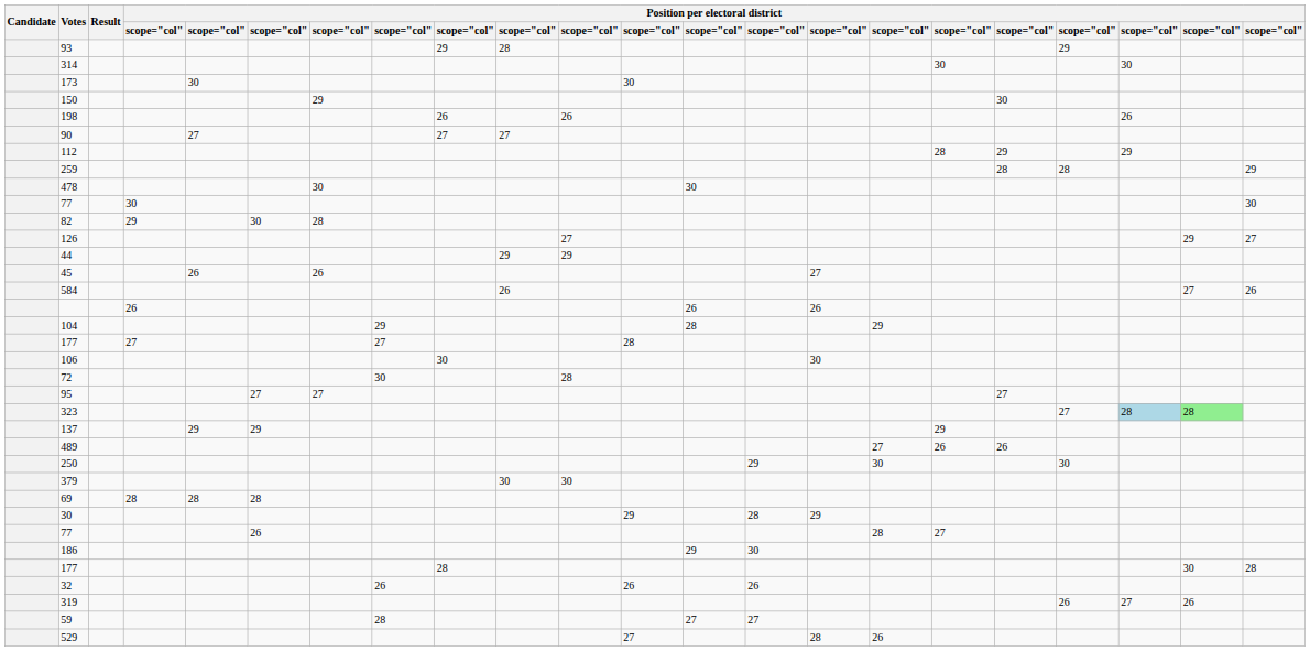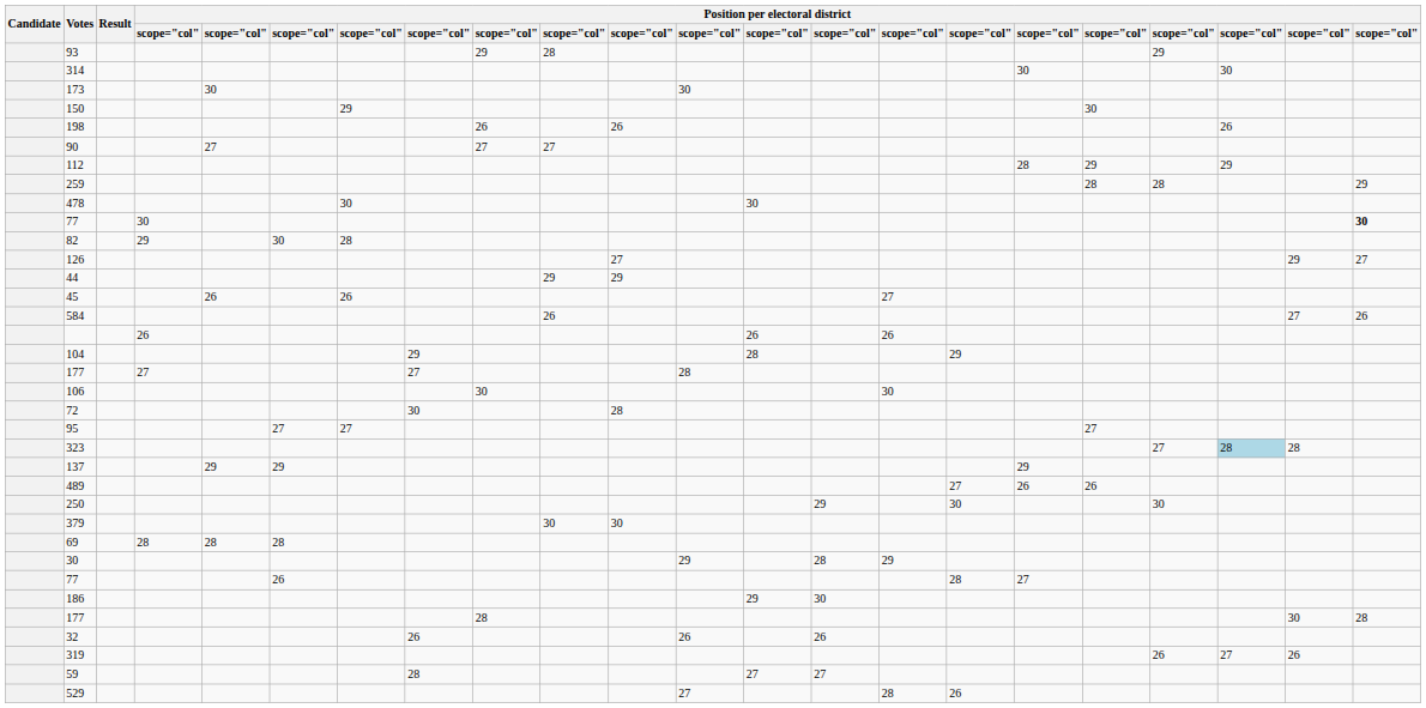77 / 30 | column 22: normal -> bold
323 | column 21: lightgreen background -> no background
